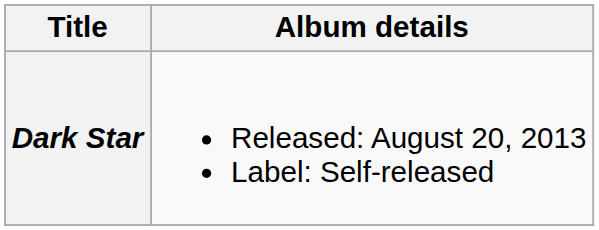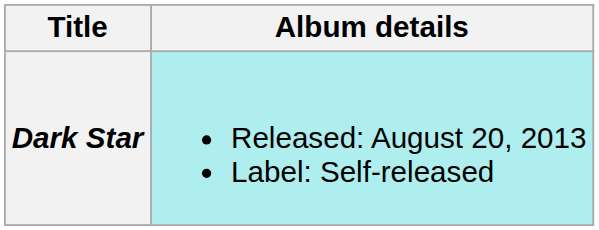Dark Star | Album details: no background -> paleturquoise background
